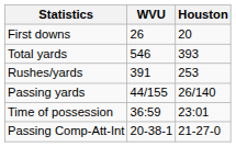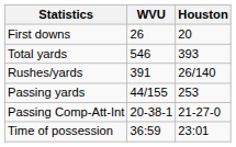Rushes/yards | Houston: 253 -> 26/140
Passing yards | Houston: 26/140 -> 253
rows swapped: Passing Comp-Att-Int <-> Time of possession
